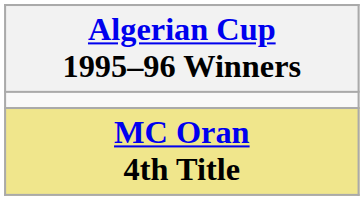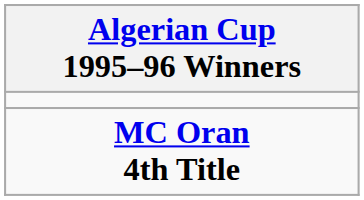row 3 | column 1: khaki background -> no background
